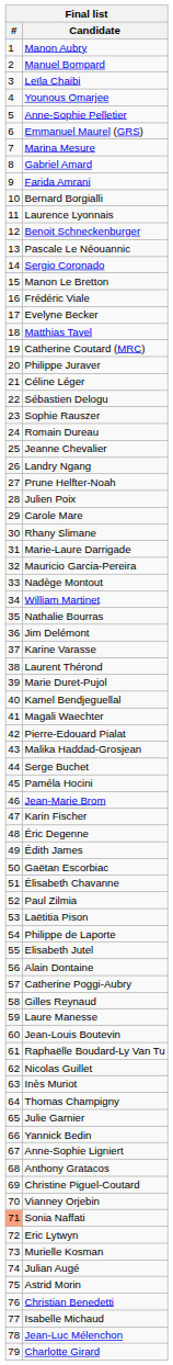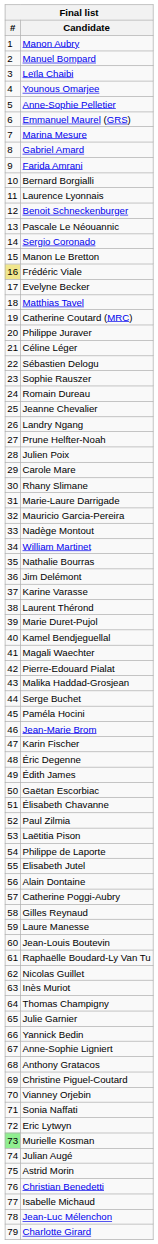Frédéric Viale | #: no background -> khaki background
Sonia Naffati | #: lightsalmon background -> no background
Murielle Kosman | #: no background -> lightgreen background
